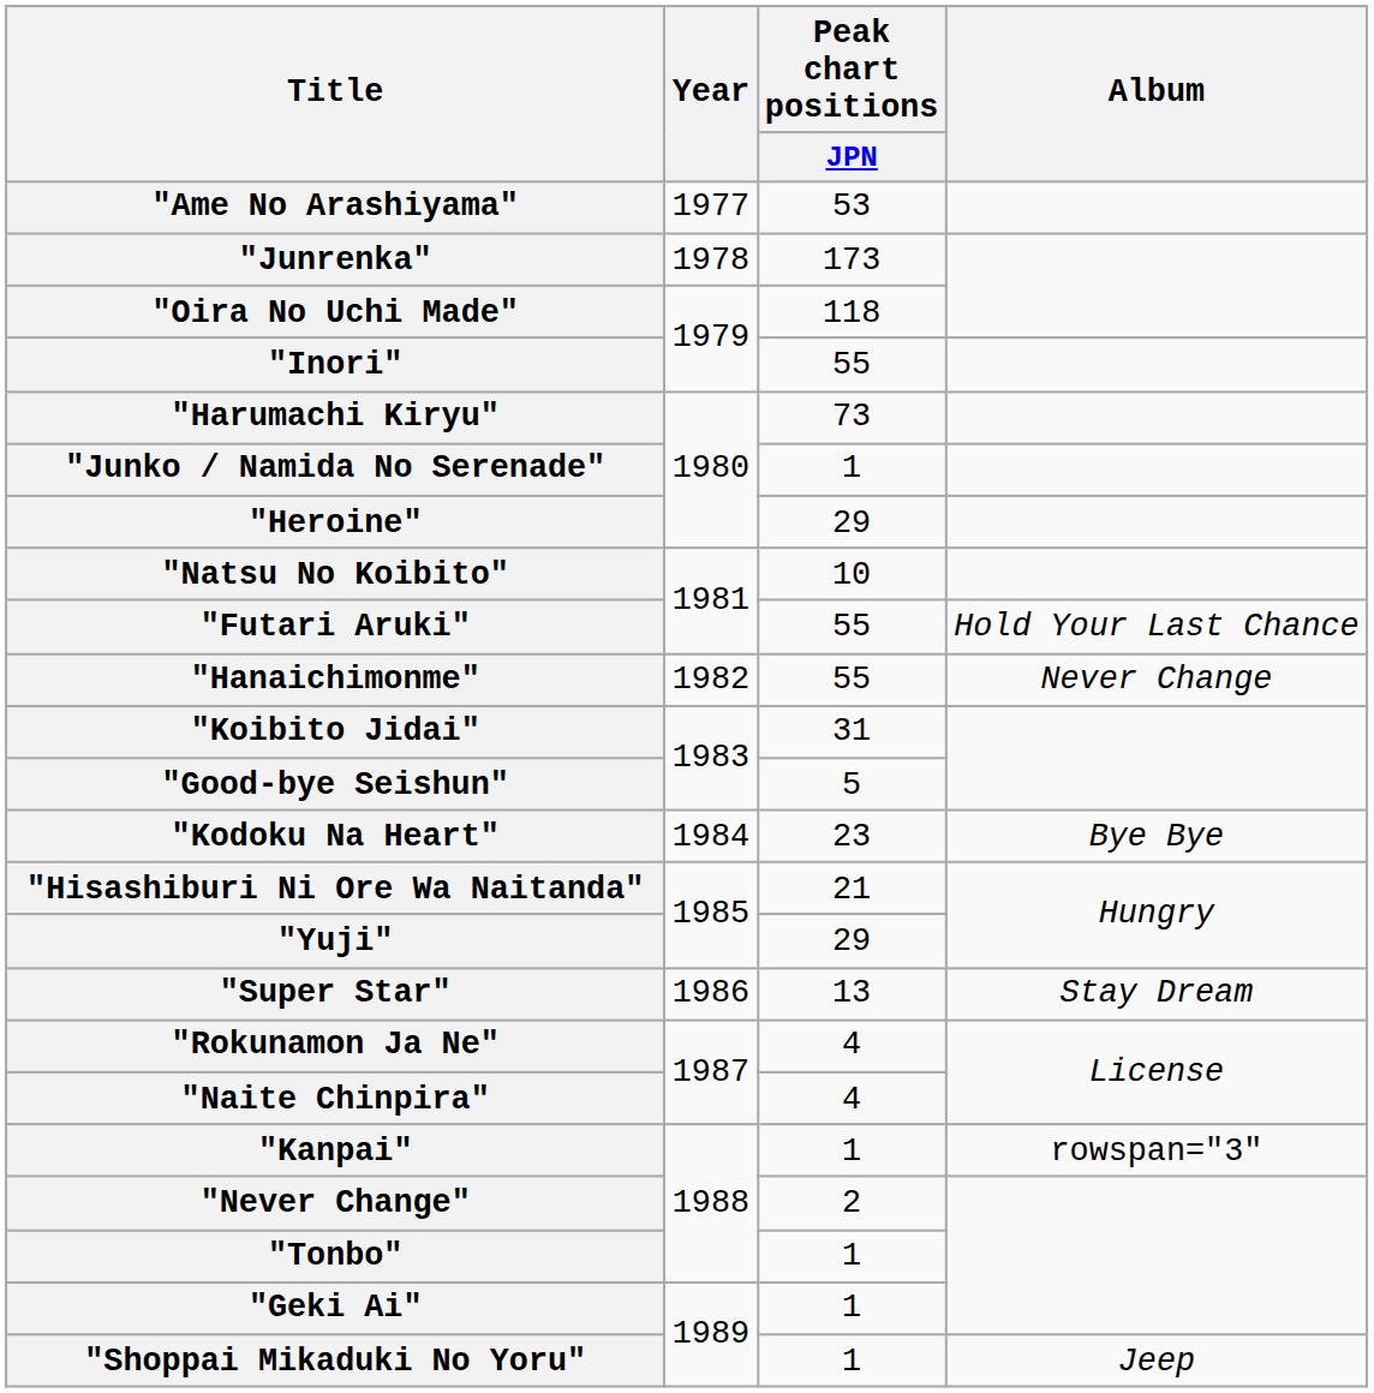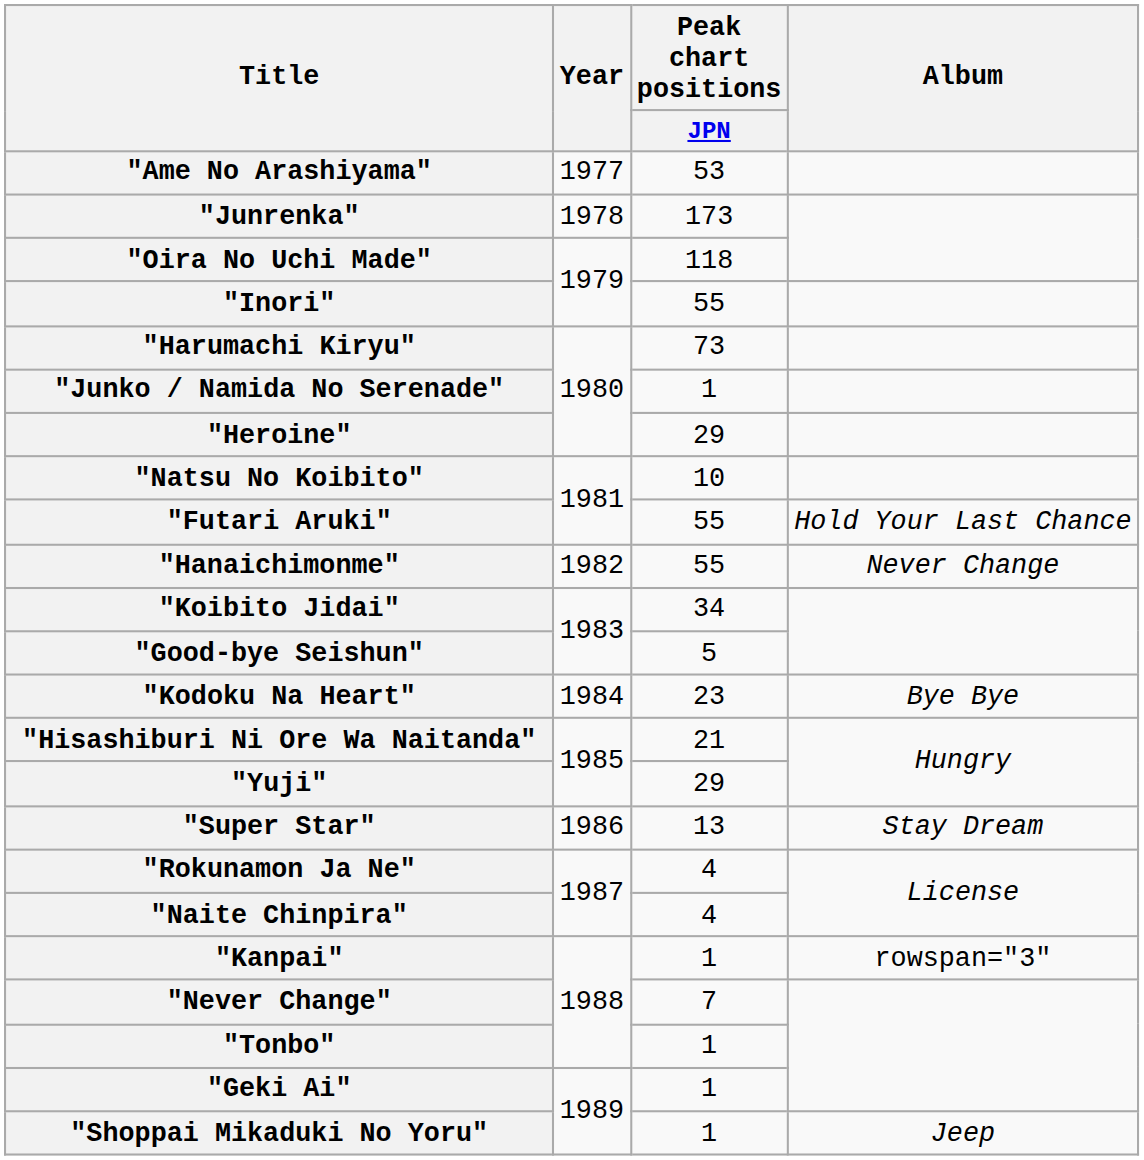"Koibito Jidai" | Peak chart positions / JPN: 31 -> 34
"Never Change" | Peak chart positions / JPN: 2 -> 7
